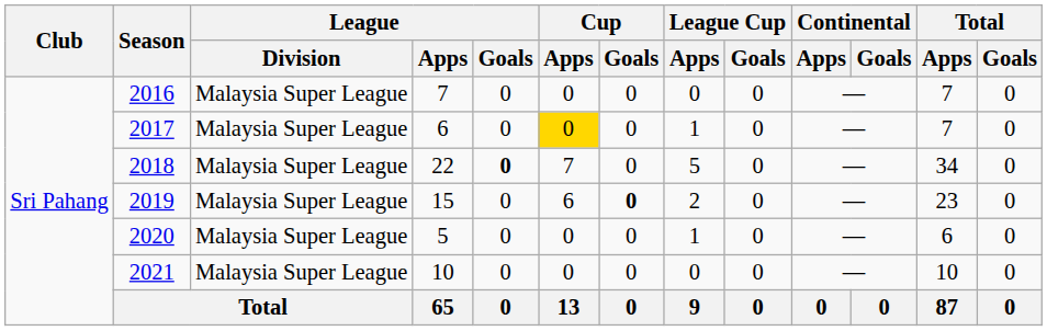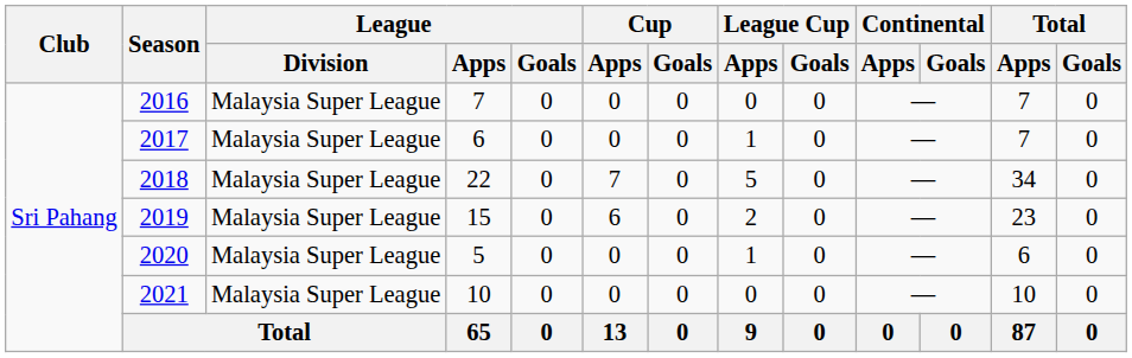2017 | Cup / Apps: gold background -> no background
2018 | League / Goals: bold -> normal
2019 | Cup / Goals: bold -> normal
